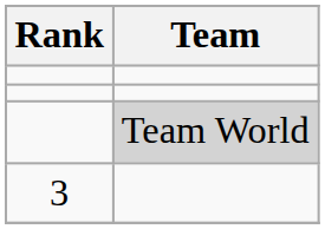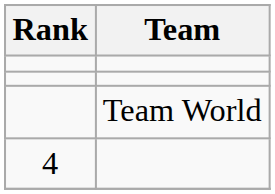row 4 | Team: lightgrey background -> no background
row 5 | Rank: 3 -> 4
